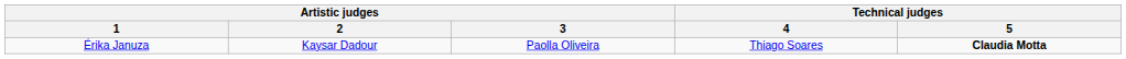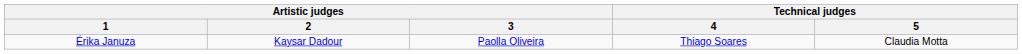Érika Januza | Technical judges / 5: bold -> normal
